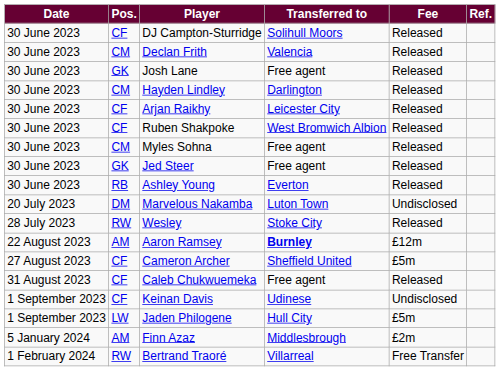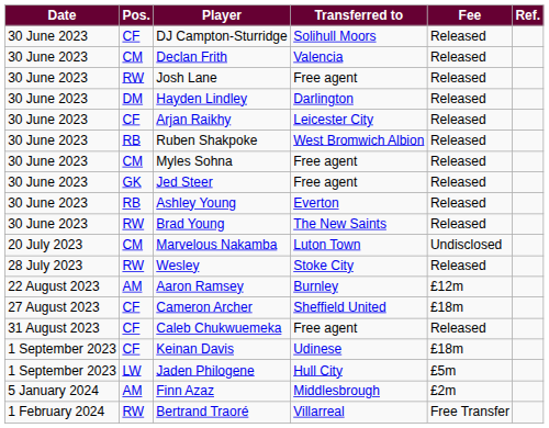Josh Lane | Pos.: GK -> RW
Hayden Lindley | Pos.: CM -> DM
Ruben Shakpoke | Pos.: CF -> RB
+ row: 30 June 2023 | RW | Brad Young | The New Saints | Released
Marvelous Nakamba | Pos.: DM -> CM
Aaron Ramsey | Transferred to: bold -> normal
Cameron Archer | Fee: £5m -> £18m
Keinan Davis | Fee: Undisclosed -> £18m
